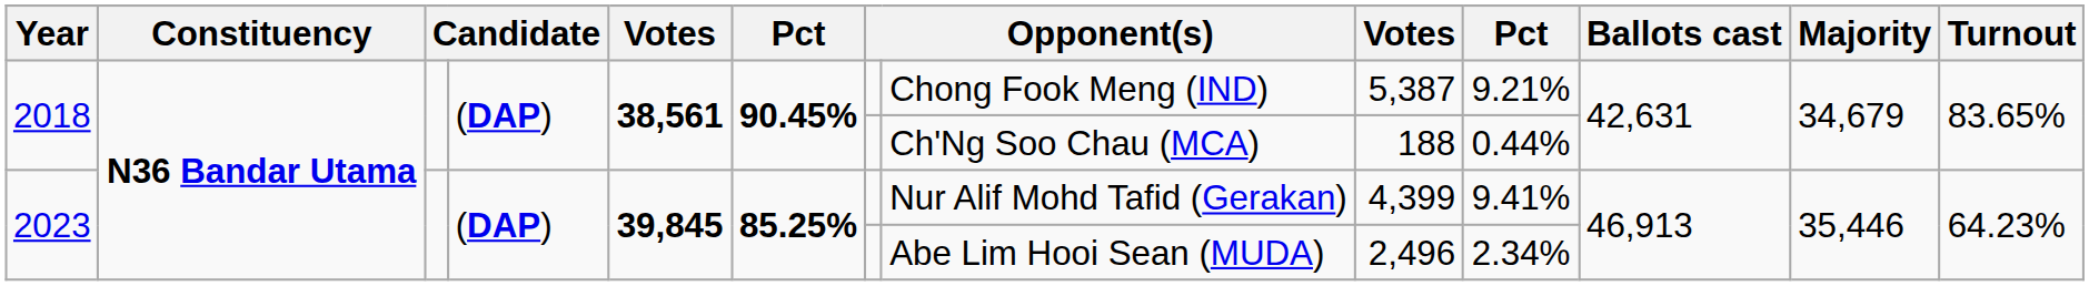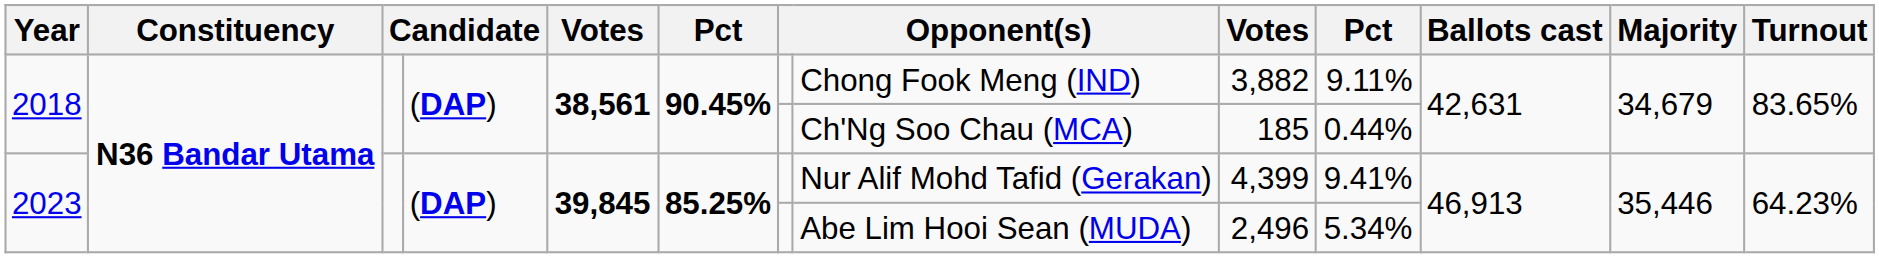row 2 | column 9: 5,387 -> 3,882
row 2 | column 10: 9.21% -> 9.11%
row 3 | column 9: 188 -> 185
row 5 | column 10: 2.34% -> 5.34%
